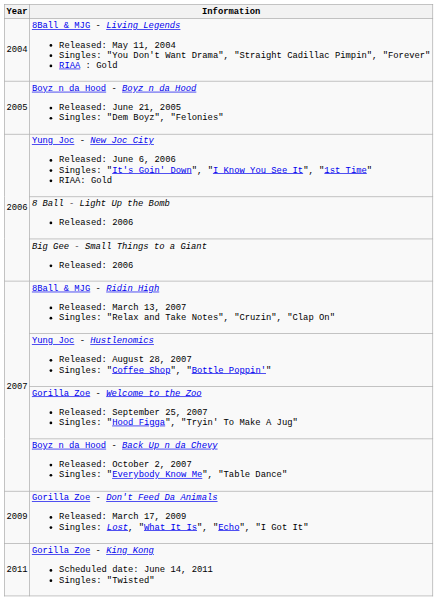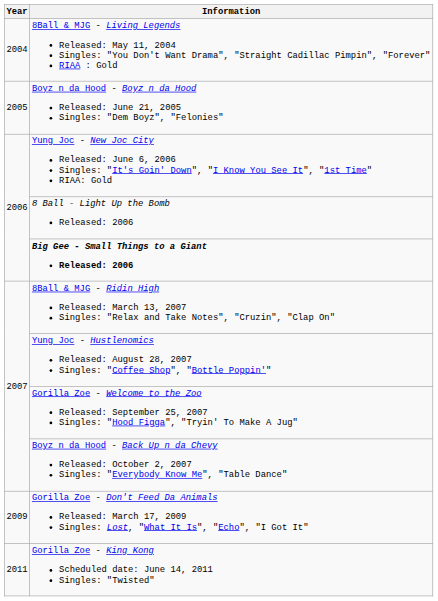Big Gee - Small Things to a Giant Released: 2006 | Information: normal -> bold
